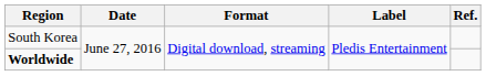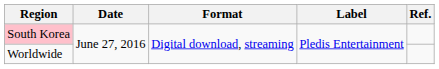South Korea | Region: no background -> pink background
Worldwide | Region: bold -> normal
